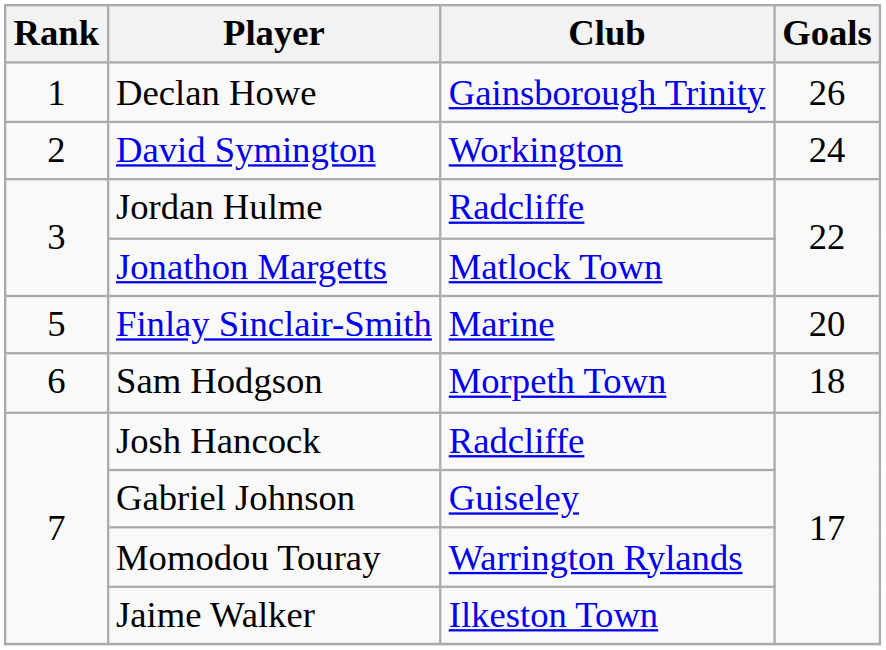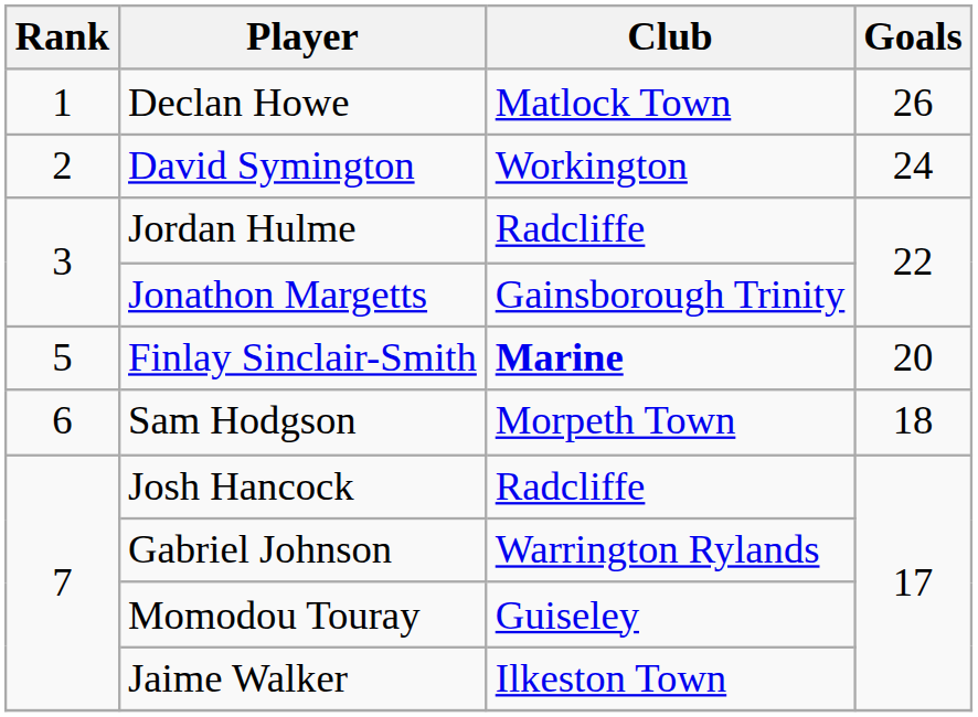Declan Howe | Club: Gainsborough Trinity -> Matlock Town
Jonathon Margetts | Club: Matlock Town -> Gainsborough Trinity
Finlay Sinclair-Smith | Club: normal -> bold
Gabriel Johnson | Club: Guiseley -> Warrington Rylands
Momodou Touray | Club: Warrington Rylands -> Guiseley
